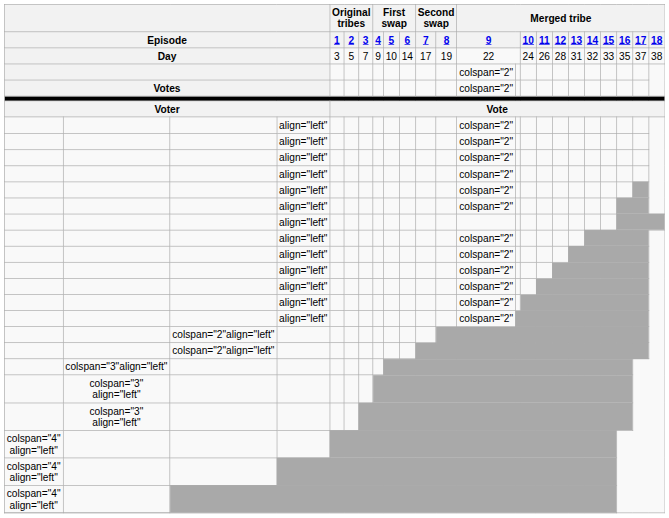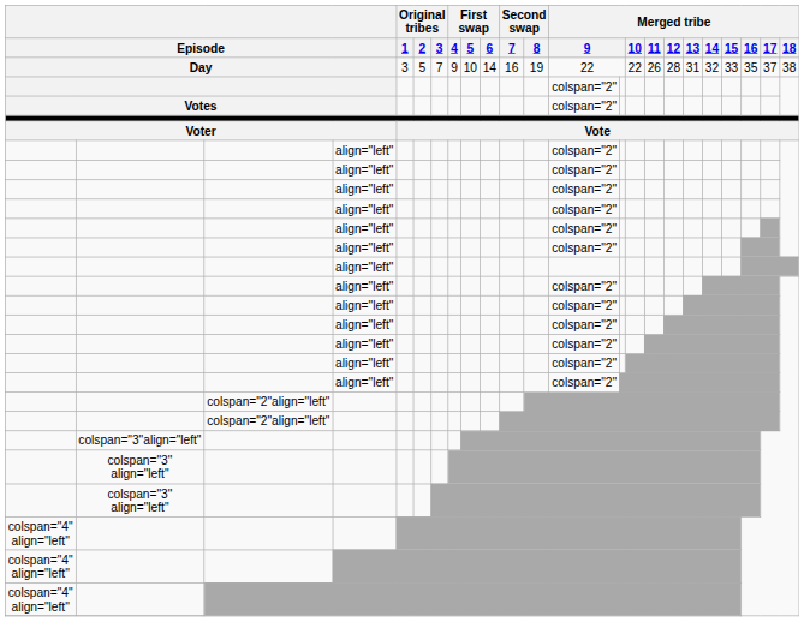Day | Second swap / 7: 17 -> 16
Day | Merged tribe / 10: 24 -> 22
